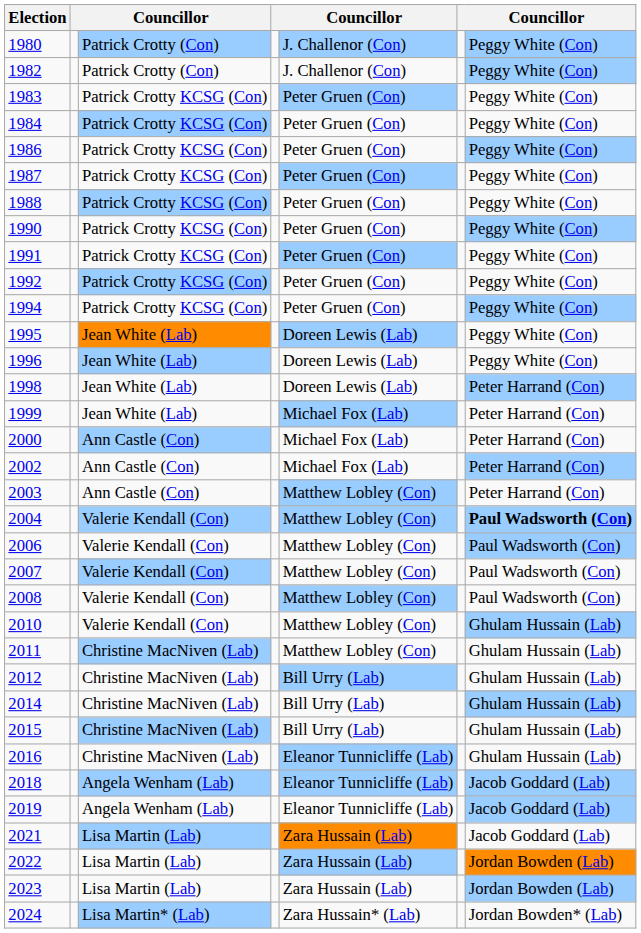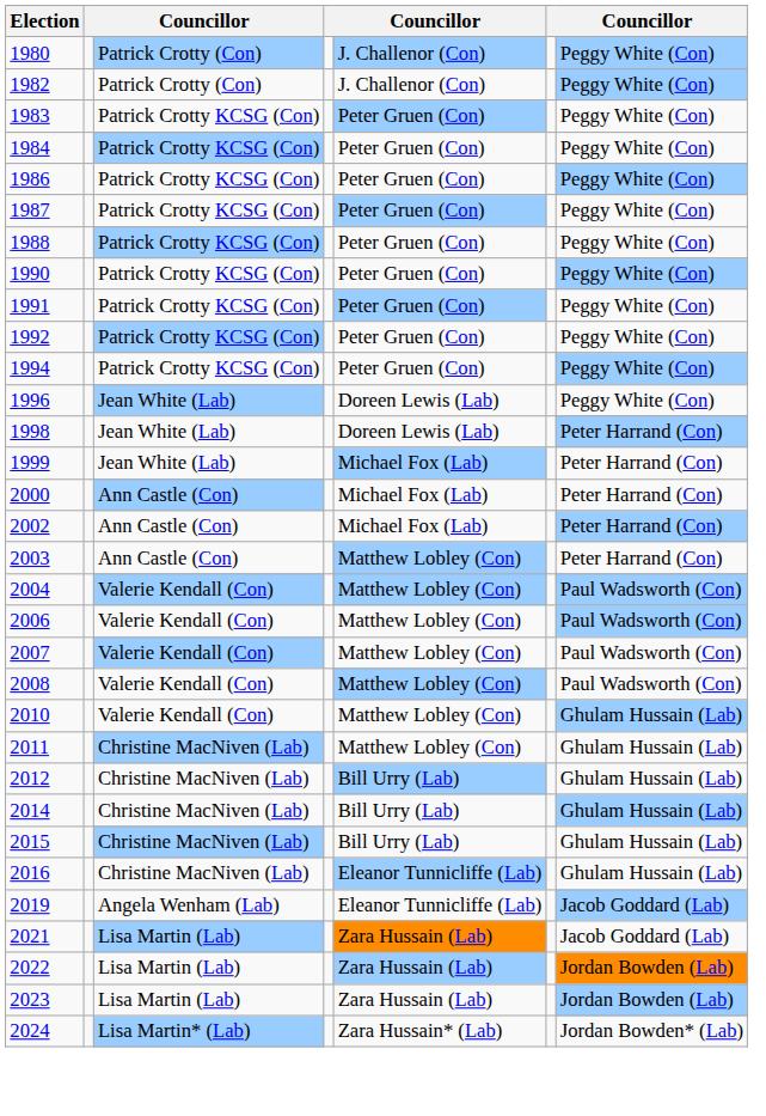- row: 1995 | Jean White (Lab) | Doreen Lewis (Lab) | Peggy White (Con)
2004 | column 7: bold -> normal
- row: 2018 | Angela Wenham (Lab) | Eleanor Tunnicliffe (Lab) | Jacob Goddard (Lab)
